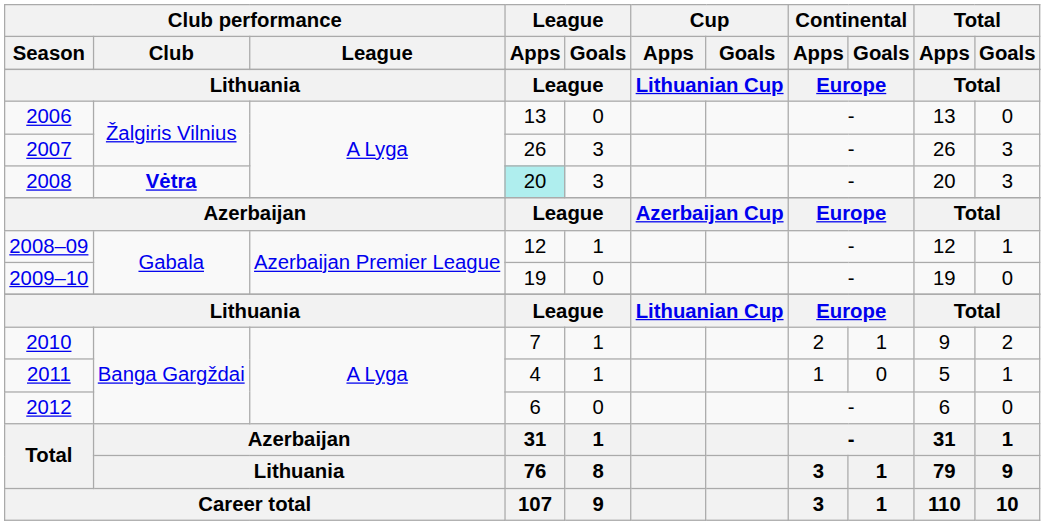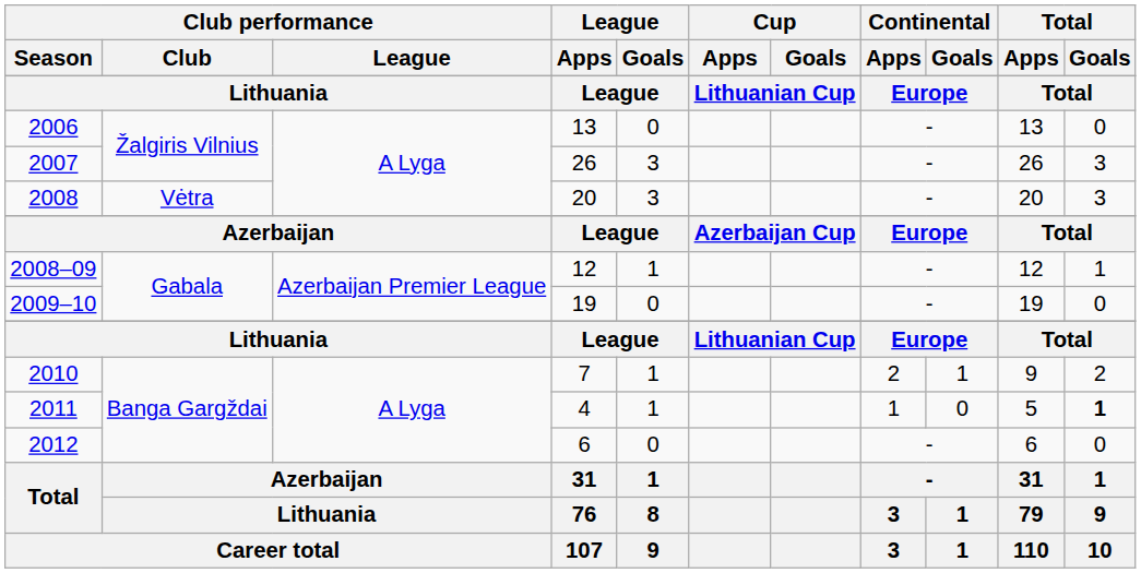2008 | Club performance / Club: bold -> normal
2008 | League / Apps: paleturquoise background -> no background
2011 | Total / Goals: normal -> bold
